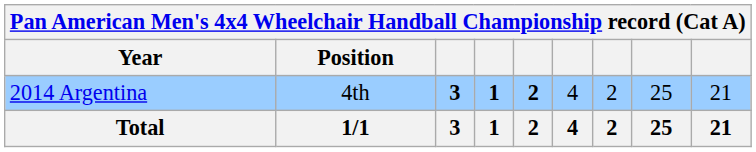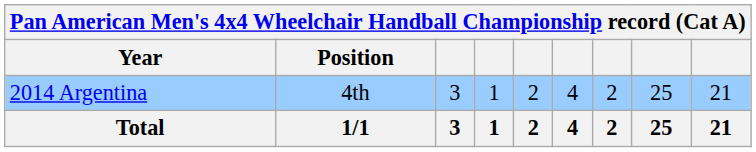2014 Argentina | column 3: bold -> normal
2014 Argentina | column 4: bold -> normal
2014 Argentina | column 5: bold -> normal
